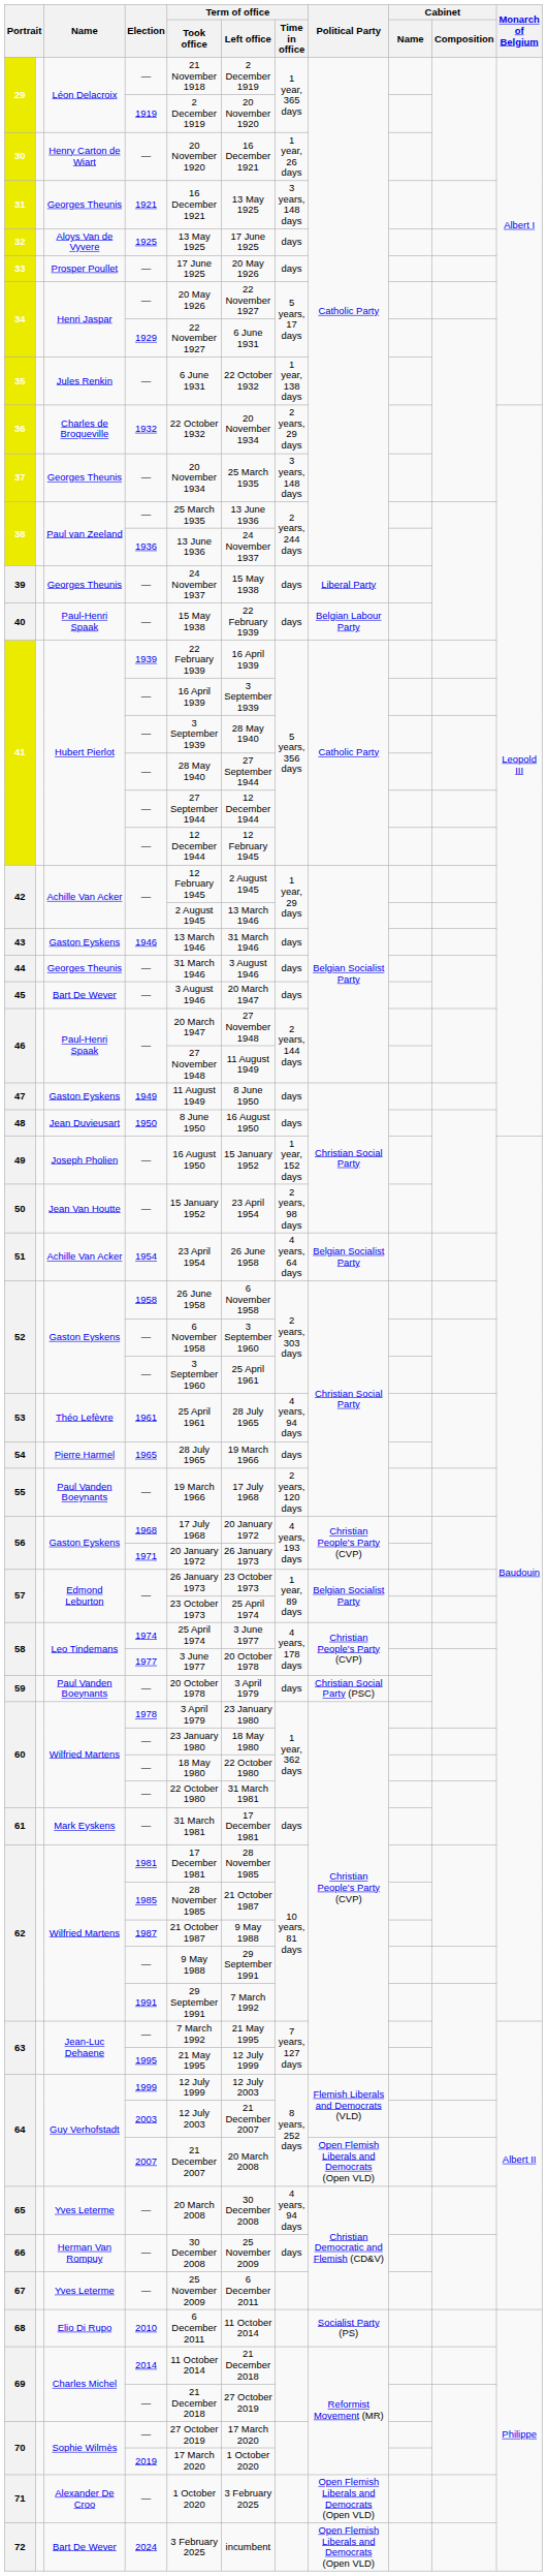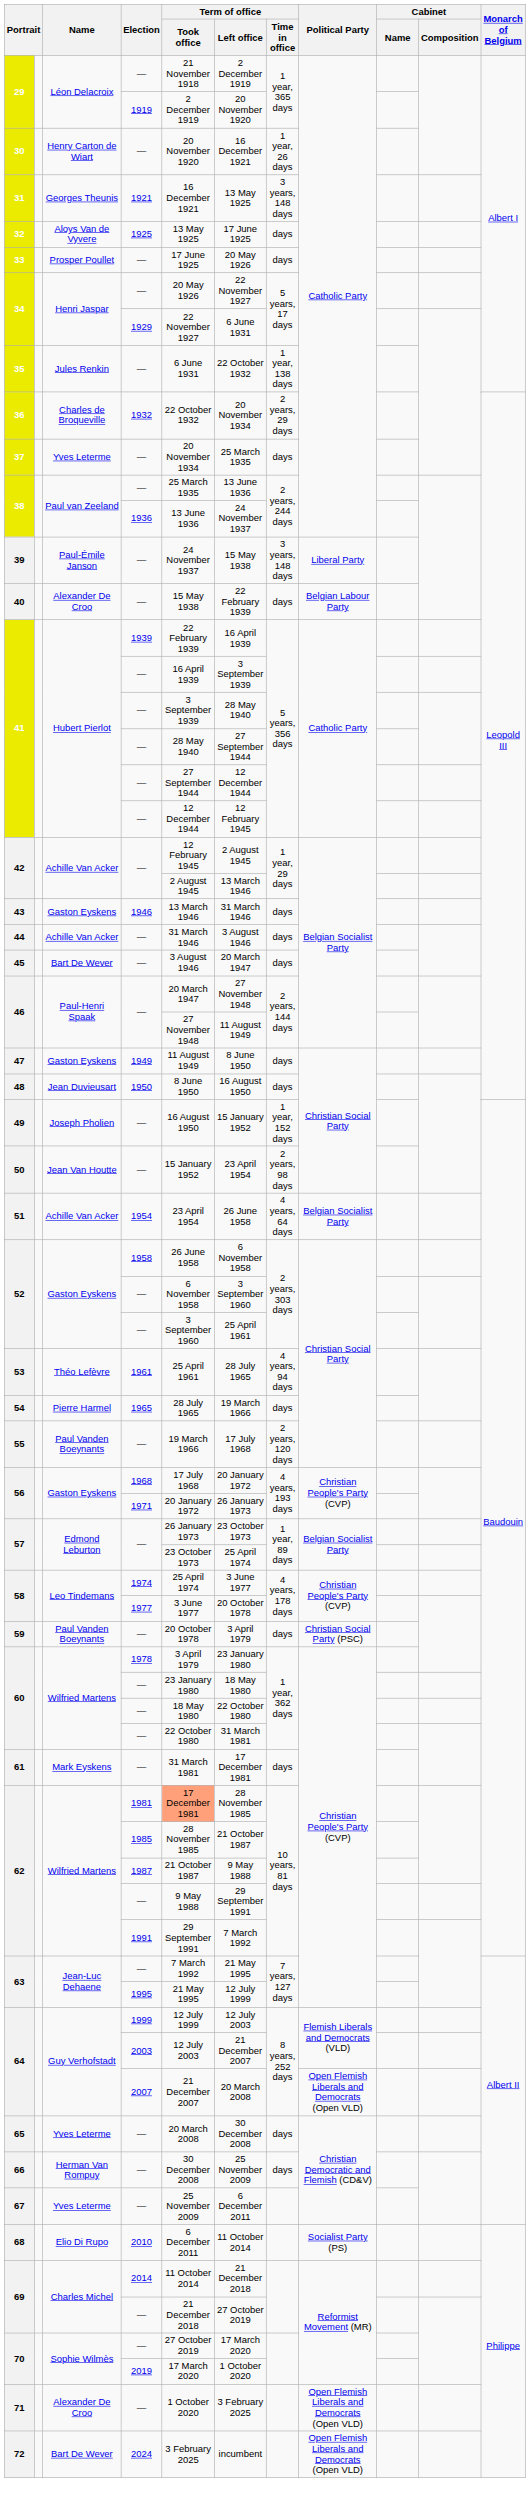37 | Name: Georges Theunis -> Yves Leterme
37 | Term of office / Time in office: 3 years, 148 days -> days
39 | Name: Georges Theunis -> Paul-Émile Janson
39 | Term of office / Time in office: days -> 3 years, 148 days
40 | Name: Paul-Henri Spaak -> Alexander De Croo
44 | Name: Georges Theunis -> Achille Van Acker
62 / 1981 | Term of office / Took office: no background -> lightsalmon background
65 | Term of office / Time in office: 4 years, 94 days -> days
